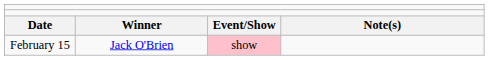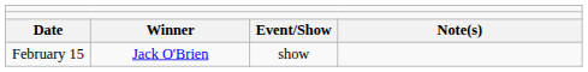February 15 | column 3: pink background -> no background
